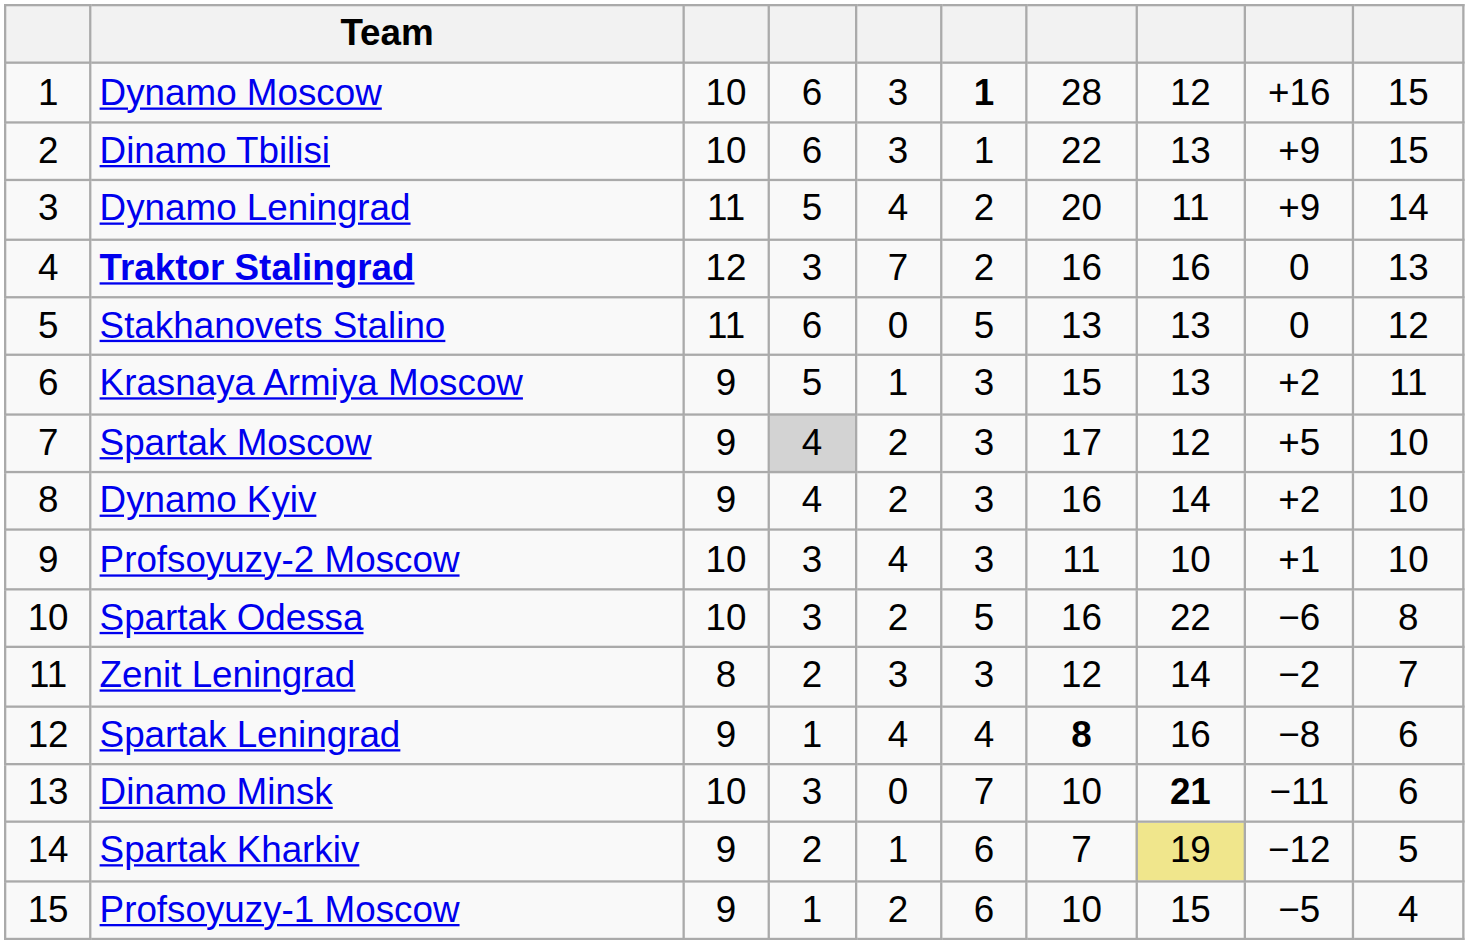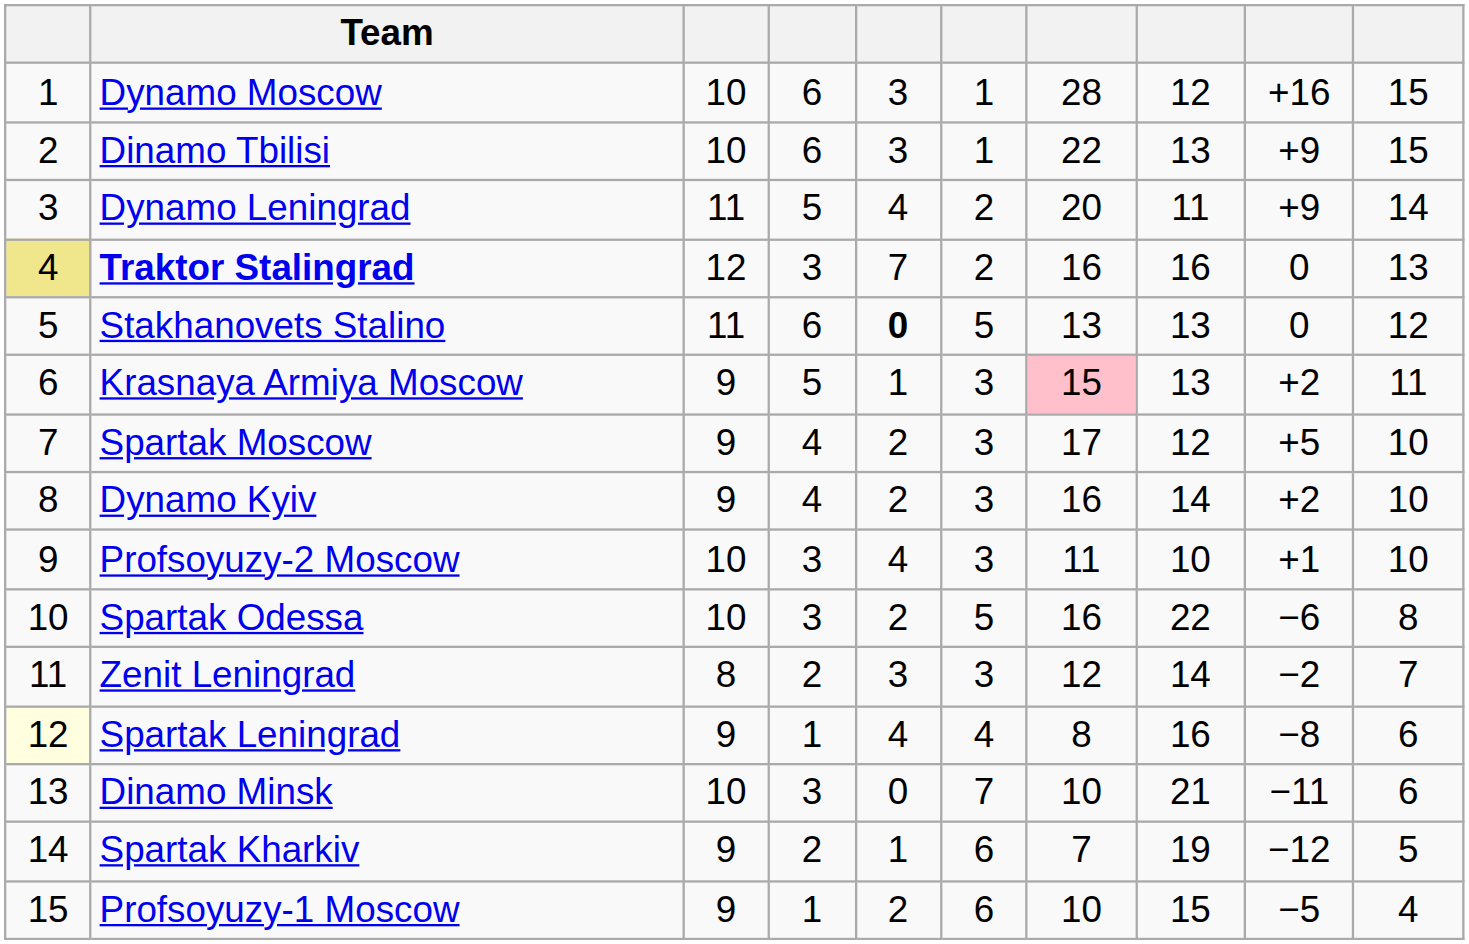Dynamo Moscow | column 6: bold -> normal
Traktor Stalingrad | column 1: no background -> khaki background
Stakhanovets Stalino | column 5: normal -> bold
Krasnaya Armiya Moscow | column 7: no background -> pink background
Spartak Moscow | column 4: lightgrey background -> no background
Spartak Leningrad | column 1: no background -> lightyellow background
Spartak Leningrad | column 7: bold -> normal
Dinamo Minsk | column 8: bold -> normal
Spartak Kharkiv | column 8: khaki background -> no background
